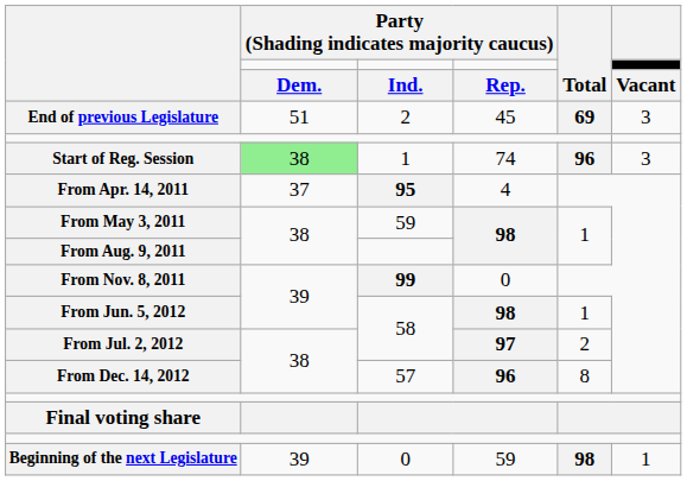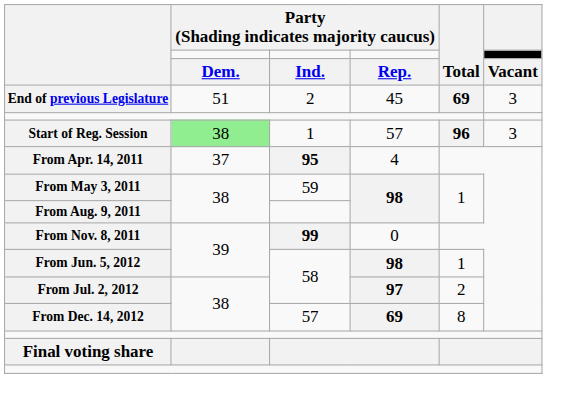Start of Reg. Session | column 4: 74 -> 57
From Dec. 14, 2012 | column 4: 96 -> 69
- row: Beginning of the next Legislature | 39 | 0 | 59 | 98 | 1
